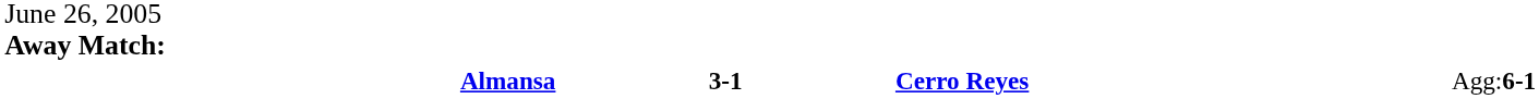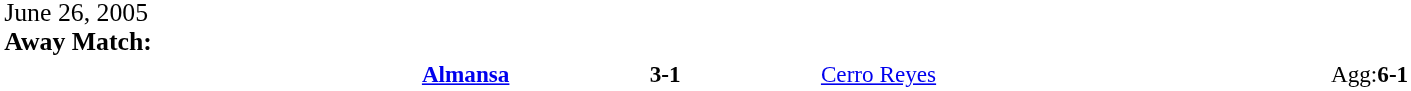Almansa | column 3: bold -> normal
